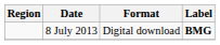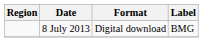8 July 2013 | Label: bold -> normal
